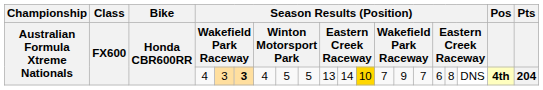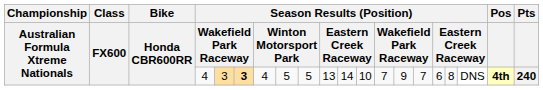row 3 | column 12: gold background -> no background
row 3 | Pts: 204 -> 240
